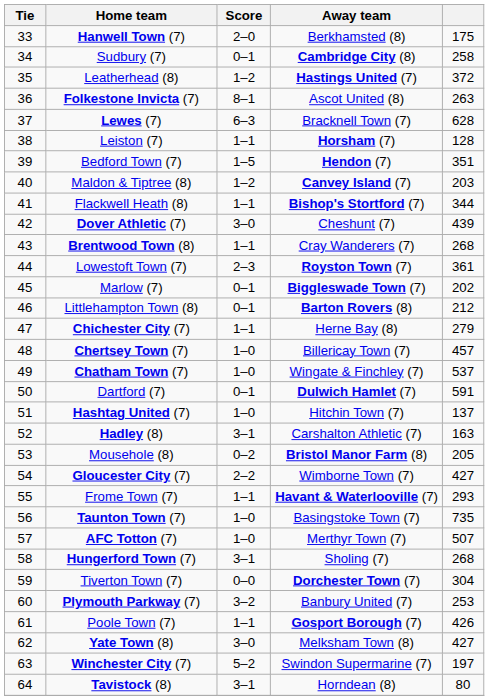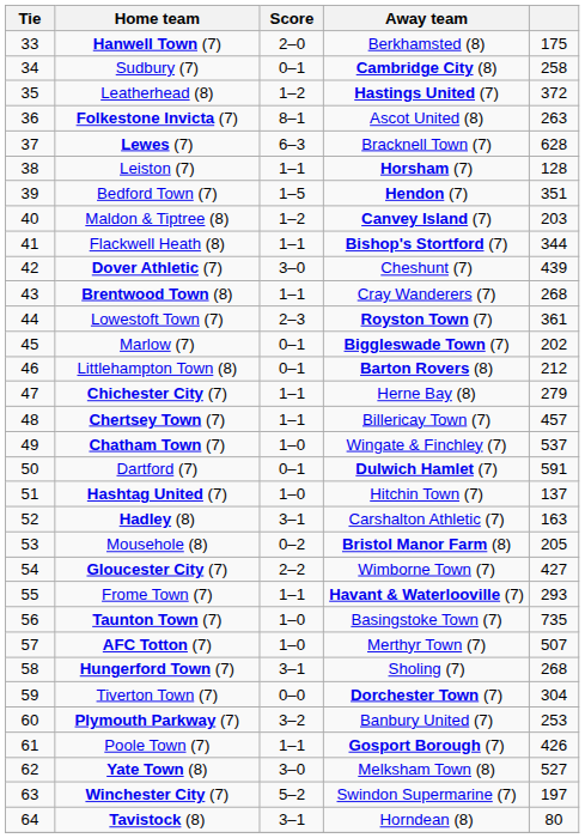Chertsey Town (7) | Score: 1–0 -> 1–1
Yate Town (8) | column 5: 427 -> 527
